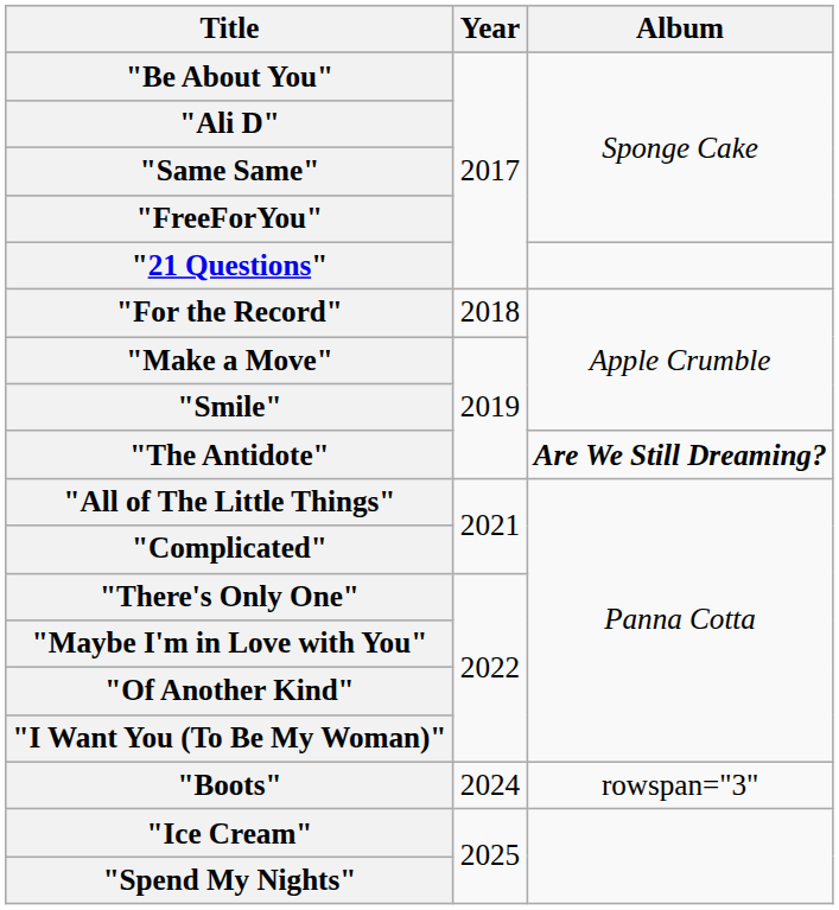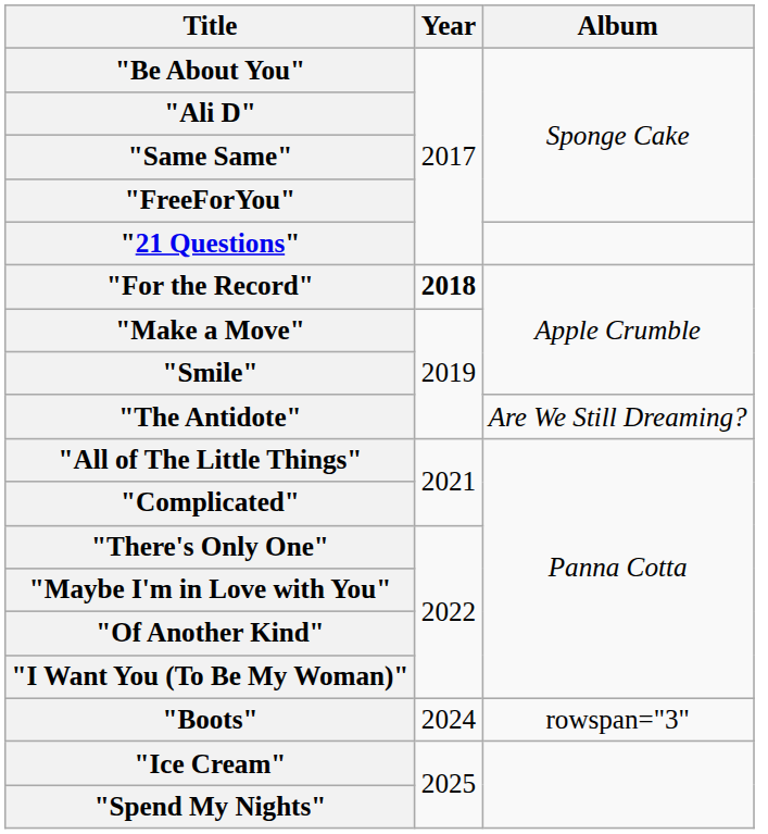"For the Record" | Year: normal -> bold
"The Antidote" | Album: bold -> normal
